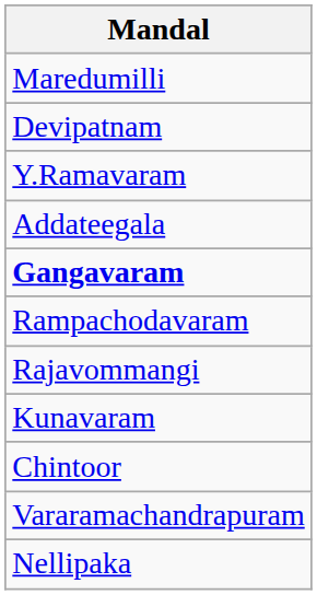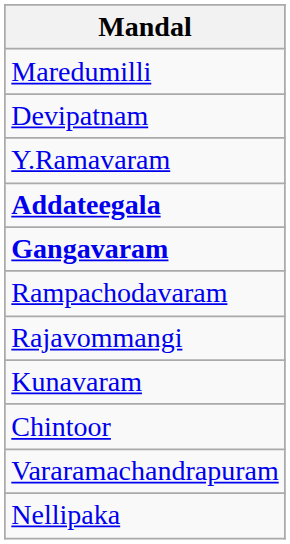row 5 | column 1: normal -> bold
